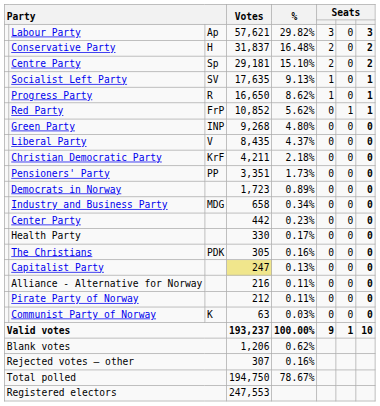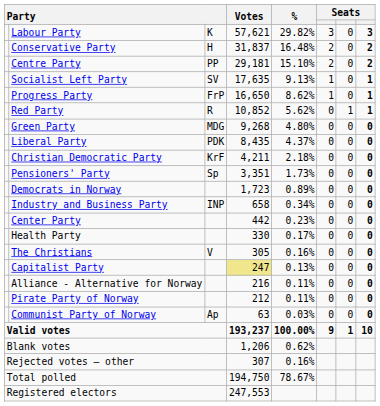Labour Party | column 3: Ap -> K
Centre Party | column 3: Sp -> PP
Progress Party | column 3: R -> FrP
Red Party | column 3: FrP -> R
Green Party | column 3: INP -> MDG
Liberal Party | column 3: V -> PDK
Pensioners' Party | column 3: PP -> Sp
Industry and Business Party | column 3: MDG -> INP
The Christians | column 3: PDK -> V
Communist Party of Norway | column 3: K -> Ap
